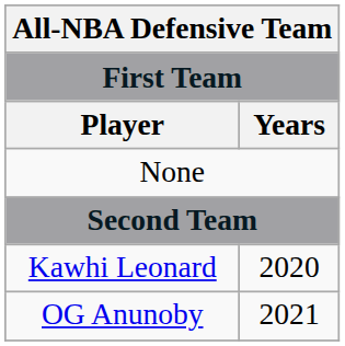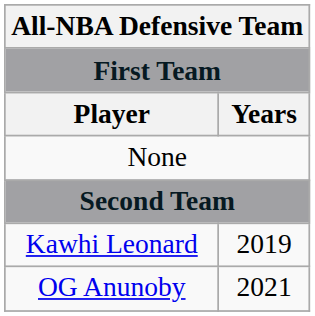Kawhi Leonard | Years: 2020 -> 2019
